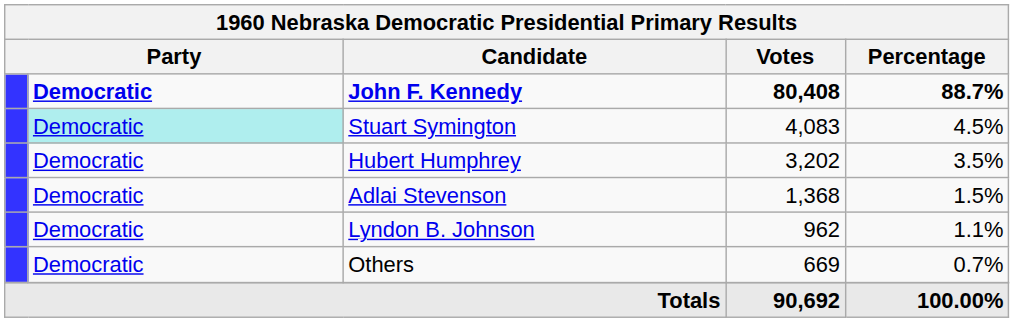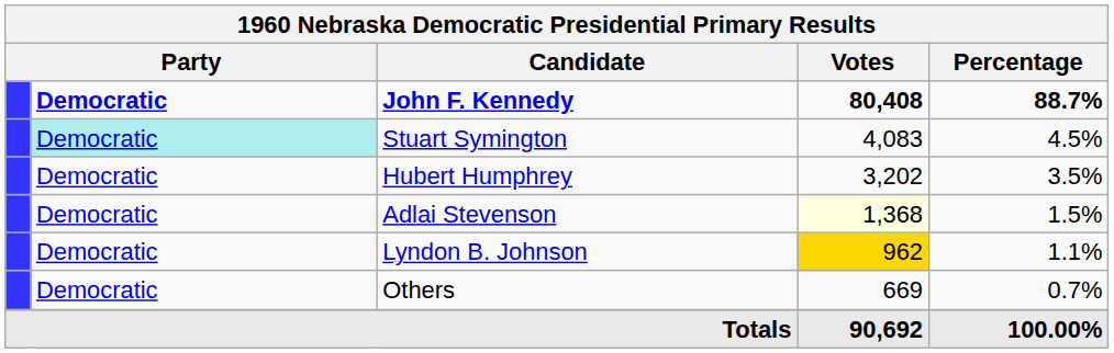Adlai Stevenson | Votes: no background -> lightyellow background
Lyndon B. Johnson | Votes: no background -> gold background
